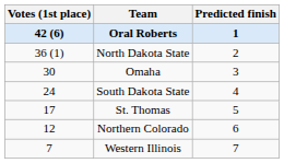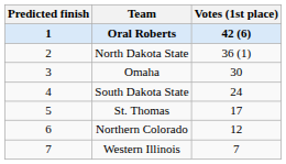columns swapped: Predicted finish <-> Votes (1st place)
